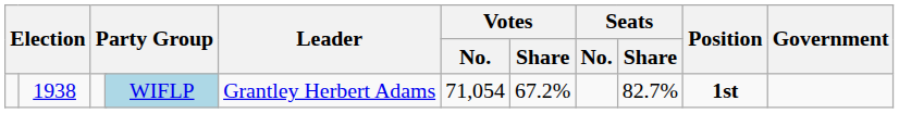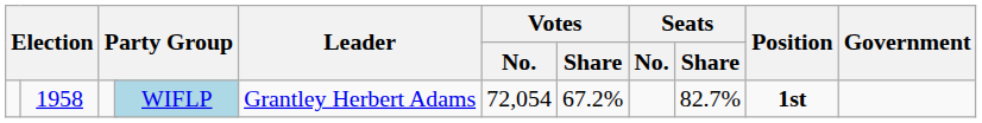row 3 | column 2: 1938 -> 1958
row 3 | Votes / No.: 71,054 -> 72,054
